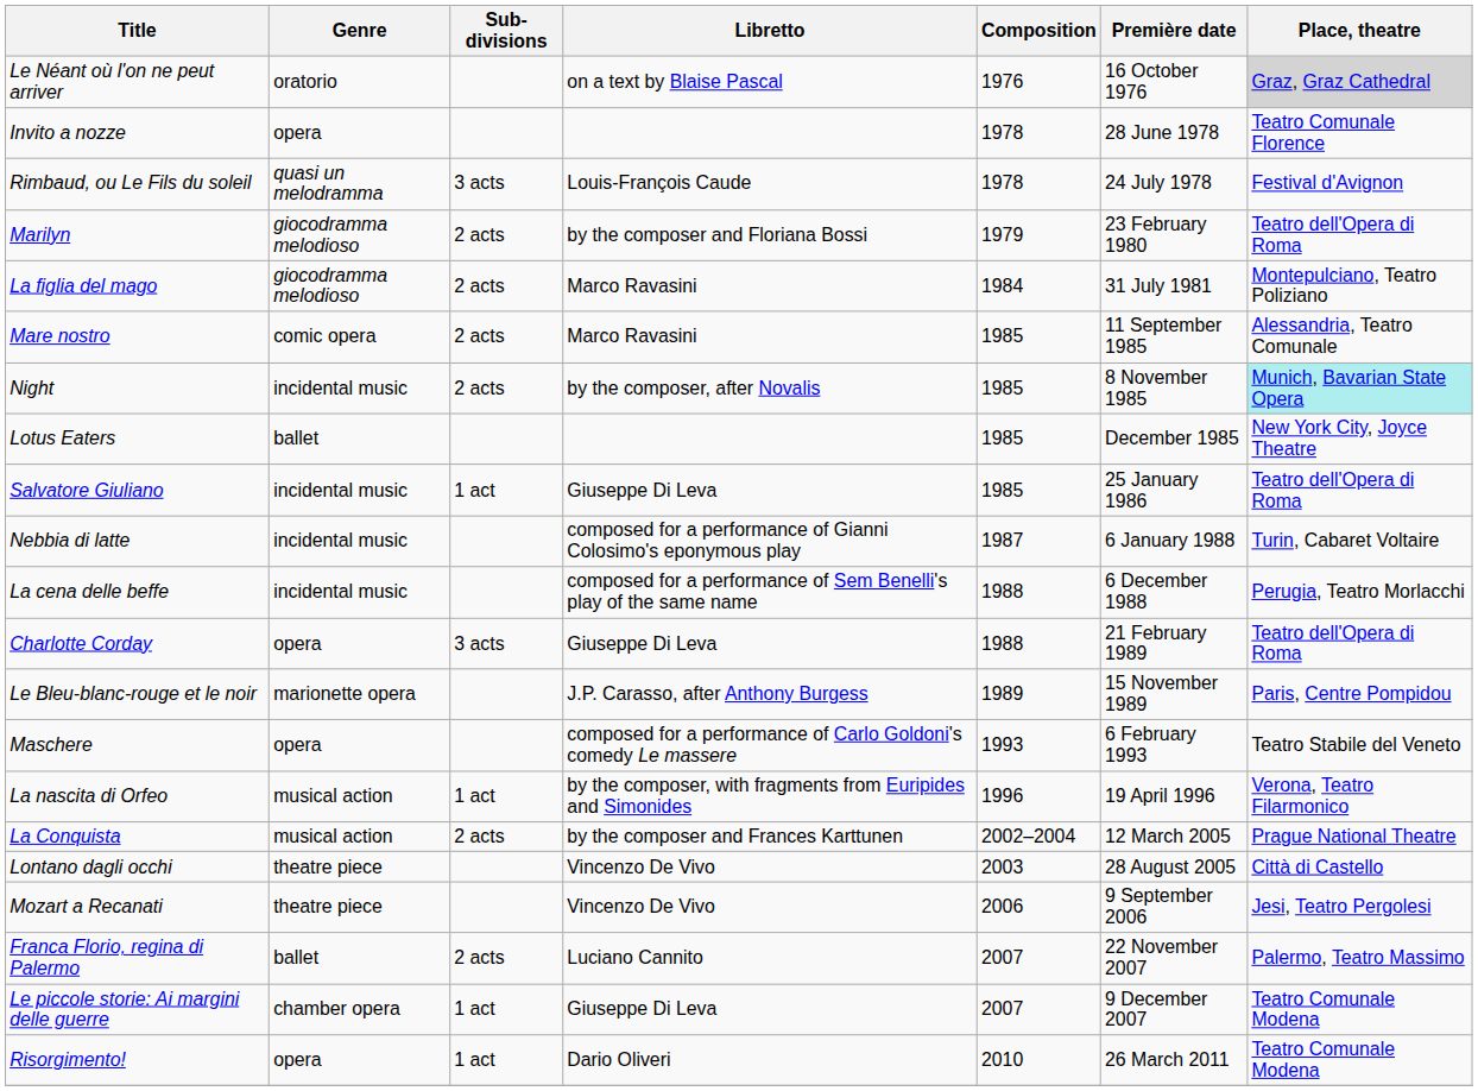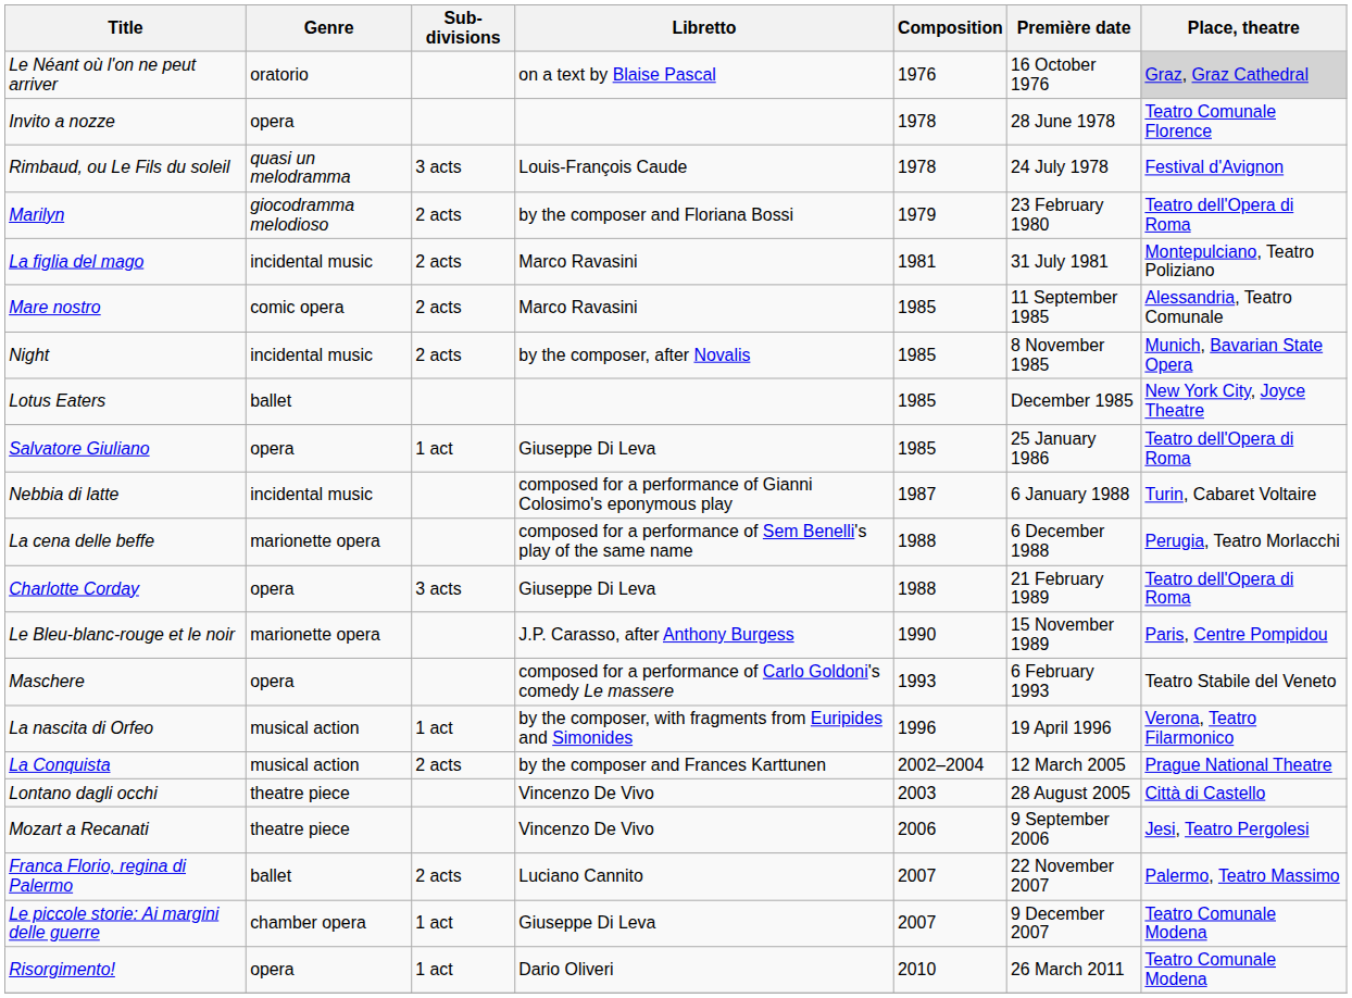La figlia del mago | Genre: giocodramma melodioso -> incidental music
La figlia del mago | Composition: 1984 -> 1981
Night | Place, theatre: paleturquoise background -> no background
Salvatore Giuliano | Genre: incidental music -> opera
La cena delle beffe | Genre: incidental music -> marionette opera
Le Bleu-blanc-rouge et le noir | Composition: 1989 -> 1990
